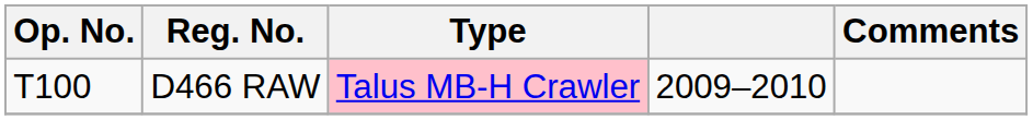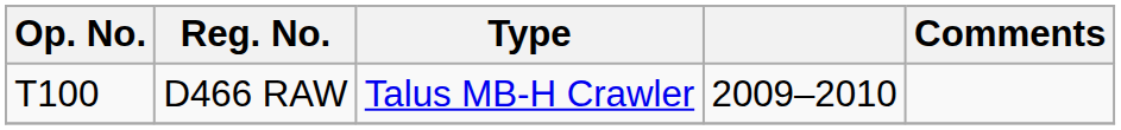D466 RAW | Type: pink background -> no background
